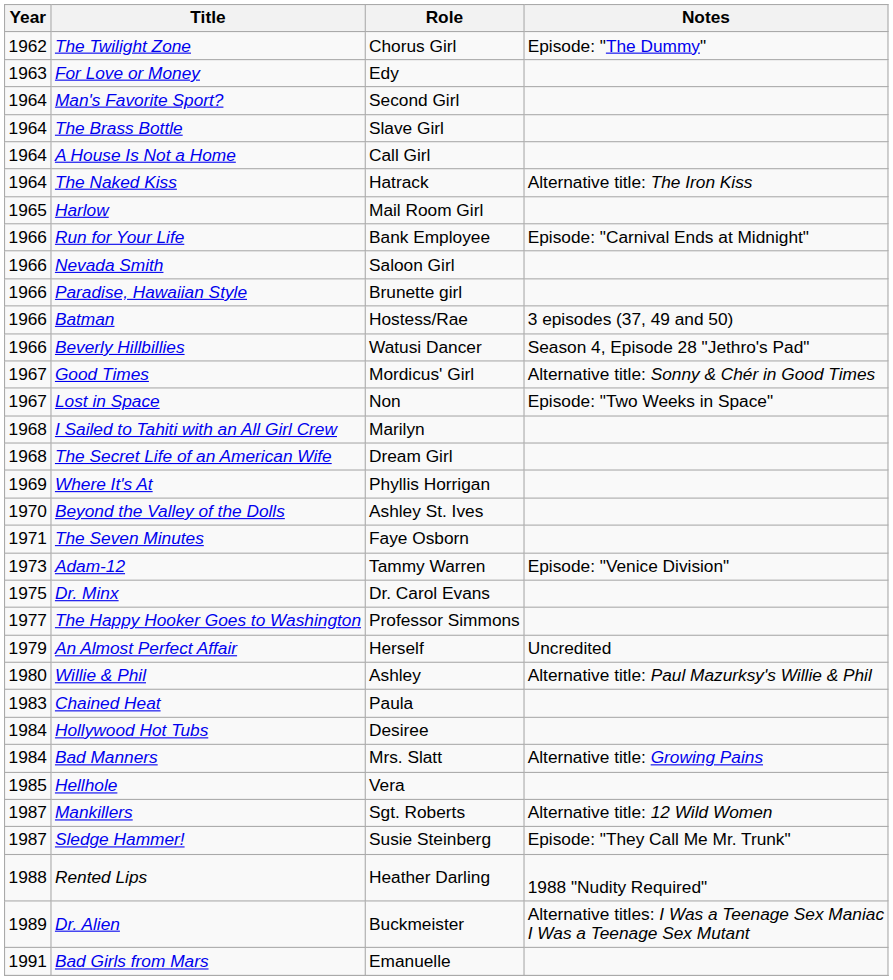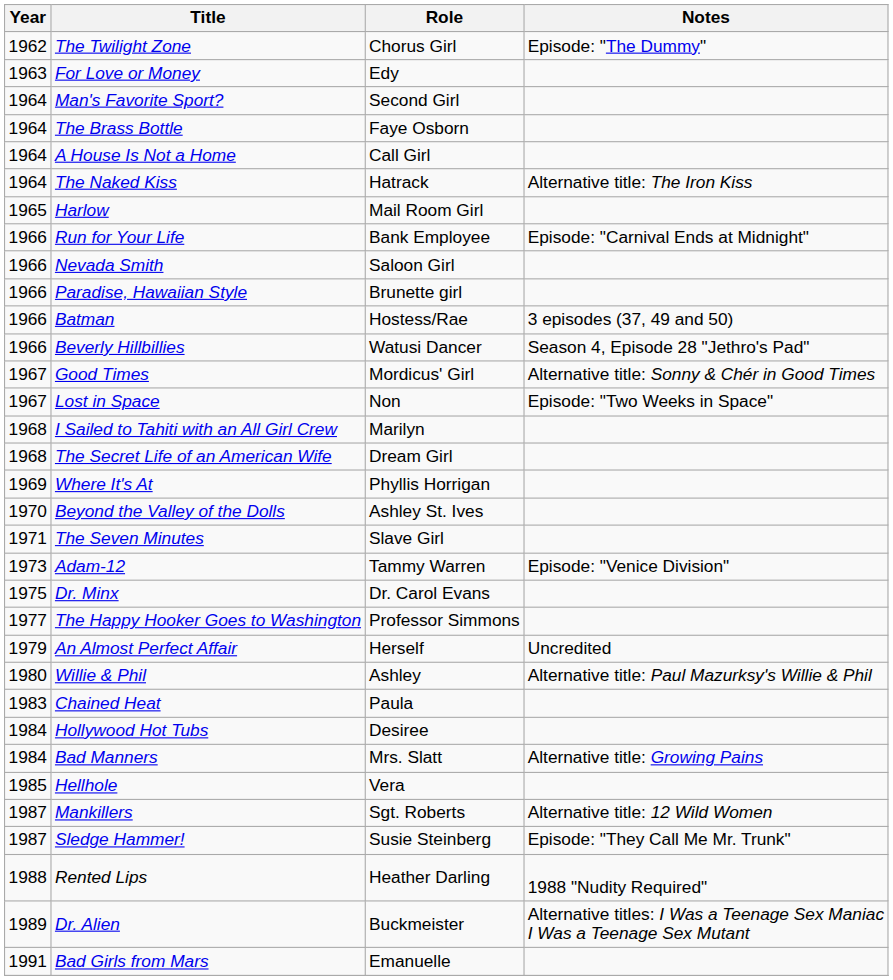The Brass Bottle | Role: Slave Girl -> Faye Osborn
The Seven Minutes | Role: Faye Osborn -> Slave Girl
